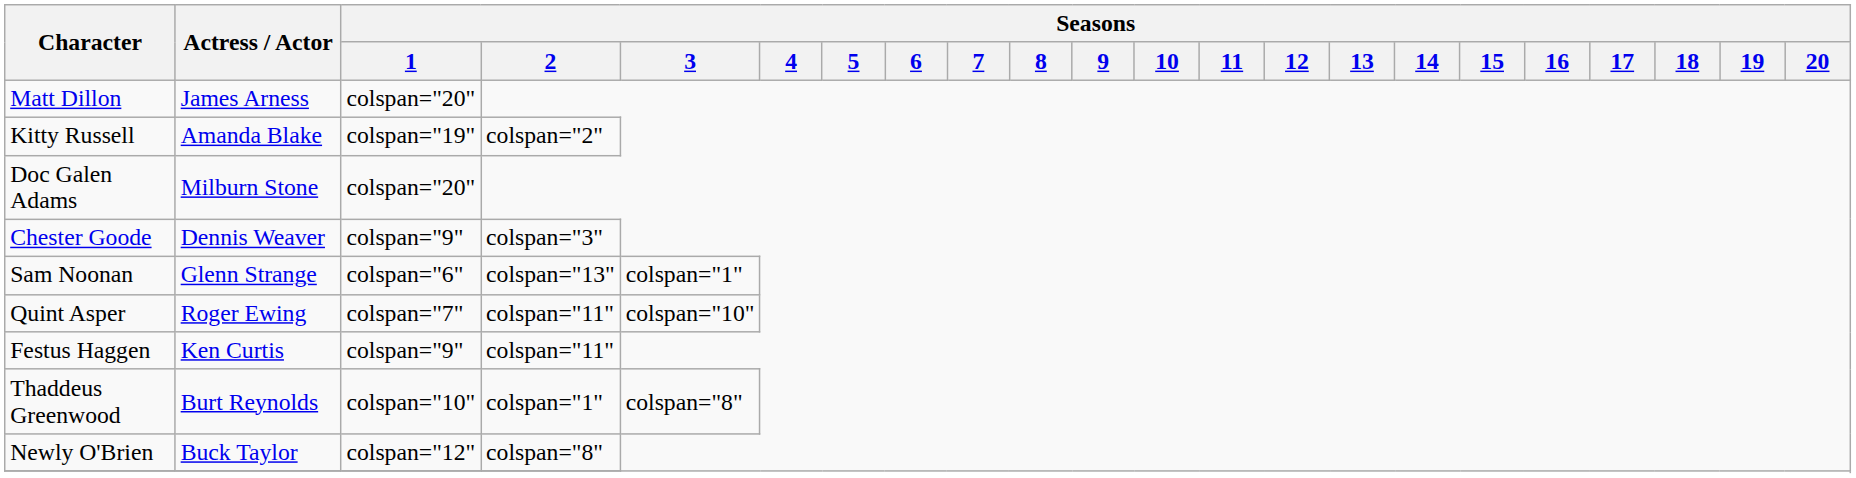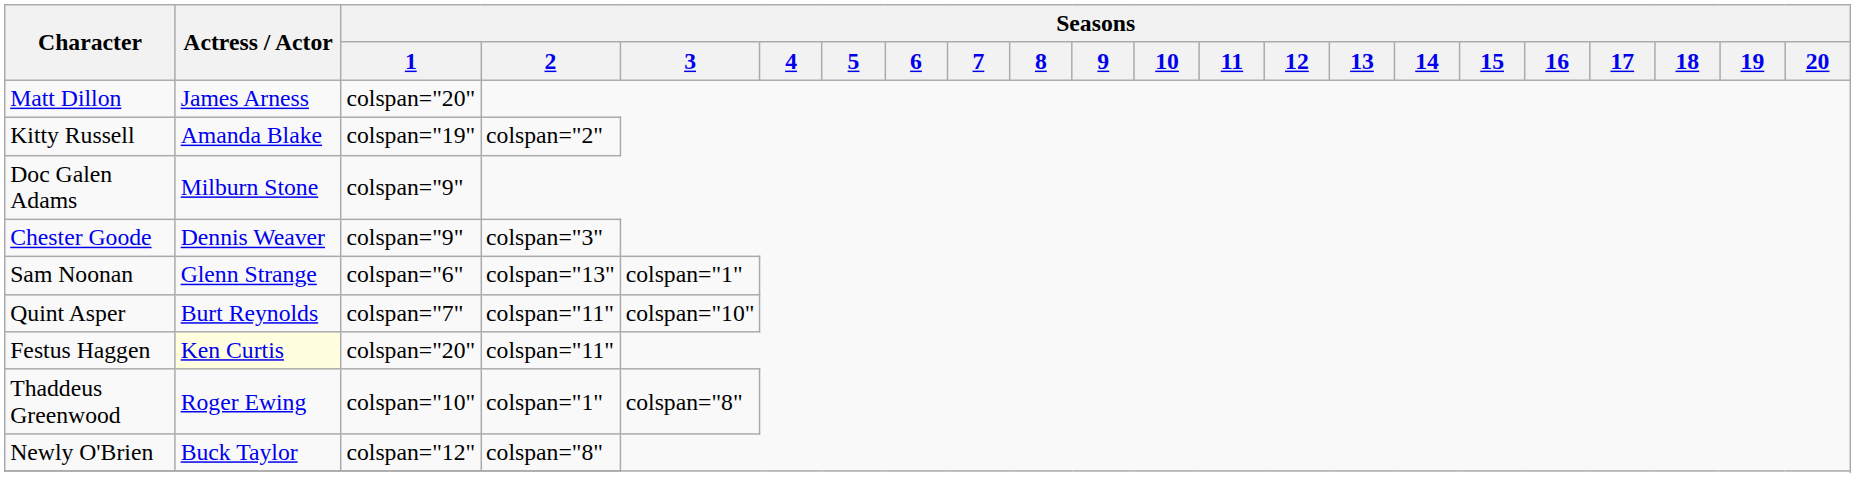Doc Galen Adams | Seasons / 1: colspan="20" -> colspan="9"
Quint Asper | Actress / Actor: Roger Ewing -> Burt Reynolds
Festus Haggen | Actress / Actor: no background -> lightyellow background
Festus Haggen | Seasons / 1: colspan="9" -> colspan="20"
Thaddeus Greenwood | Actress / Actor: Burt Reynolds -> Roger Ewing
